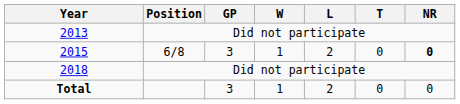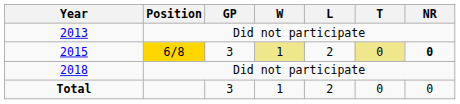2015 | Position: no background -> gold background
2015 | W: no background -> khaki background
2015 | T: no background -> khaki background
